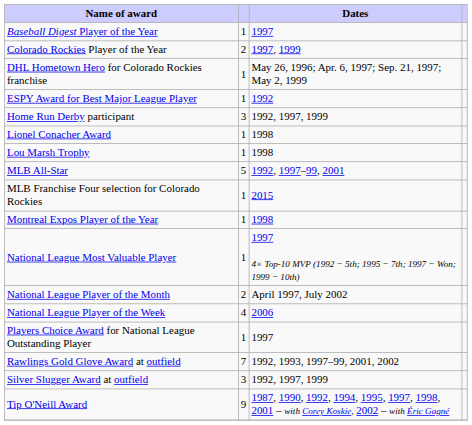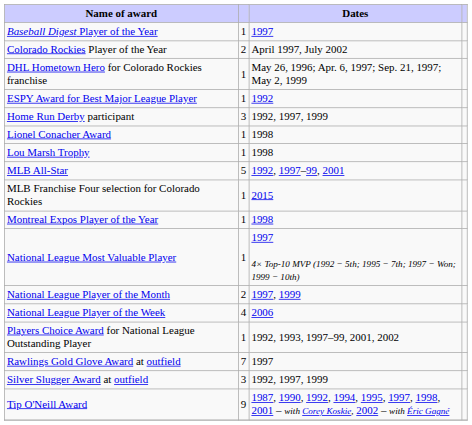Colorado Rockies Player of the Year | Dates: 1997, 1999 -> April 1997, July 2002
National League Player of the Month | Dates: April 1997, July 2002 -> 1997, 1999
Players Choice Award for National League Outstanding Player | Dates: 1997 -> 1992, 1993, 1997–99, 2001, 2002
Rawlings Gold Glove Award at outfield | Dates: 1992, 1993, 1997–99, 2001, 2002 -> 1997
